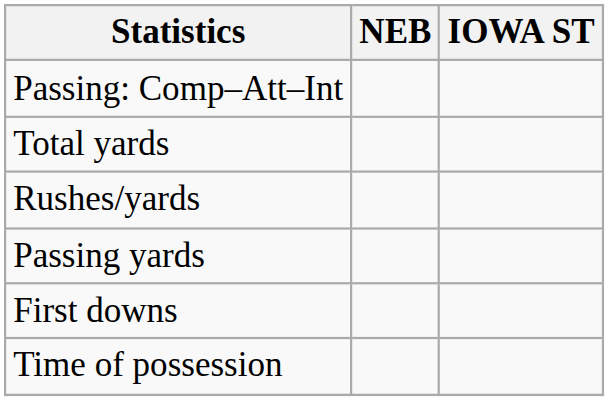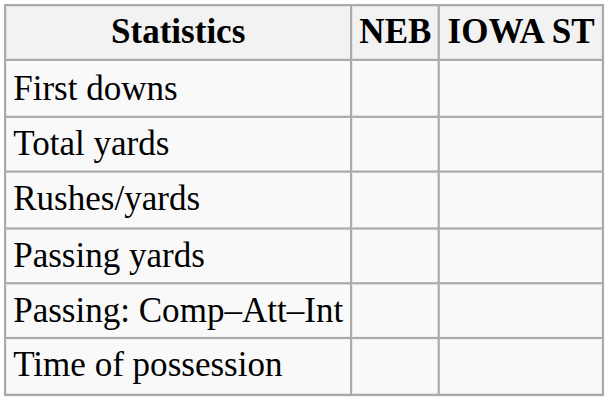rows swapped: First downs <-> Passing: Comp–Att–Int
